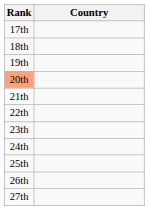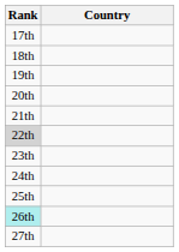20th | Rank: lightsalmon background -> no background
22th | Rank: no background -> lightgrey background
26th | Rank: no background -> paleturquoise background
